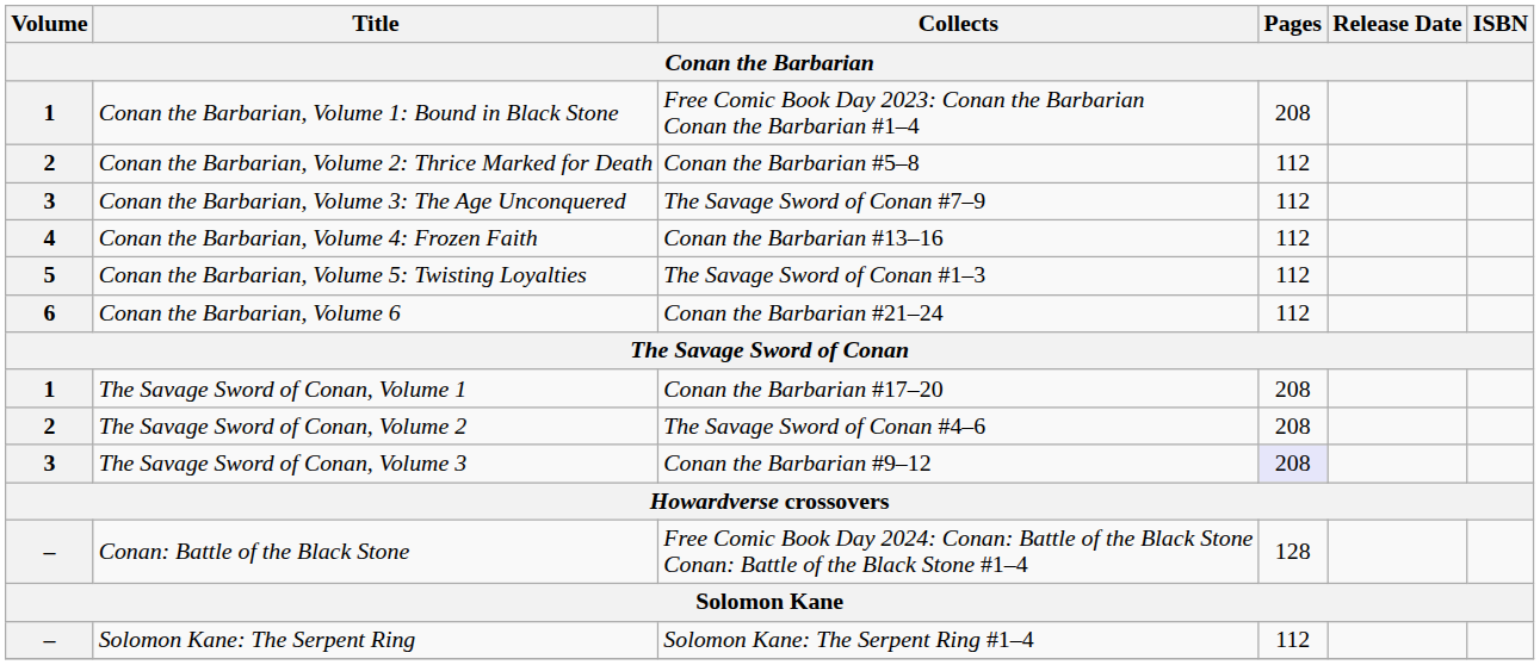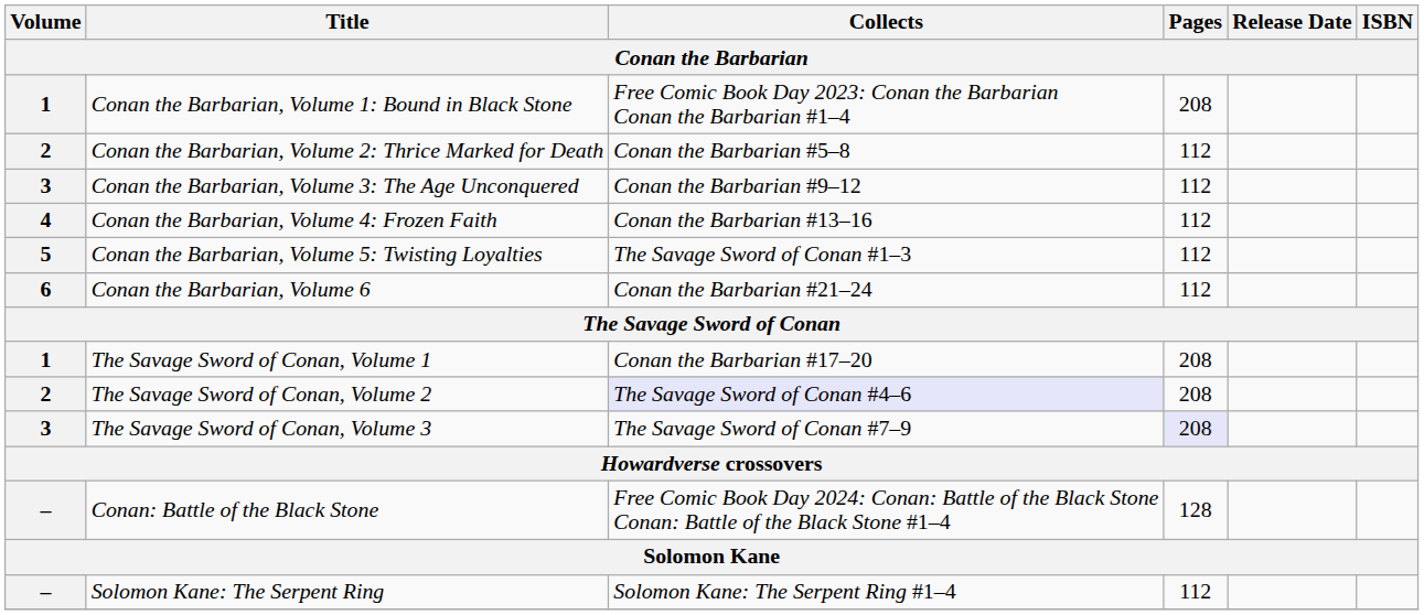Conan the Barbarian, Volume 3: The Age Unconquered | Collects: The Savage Sword of Conan #7–9 -> Conan the Barbarian #9–12
The Savage Sword of Conan, Volume 2 | Collects: no background -> lavender background
The Savage Sword of Conan, Volume 3 | Collects: Conan the Barbarian #9–12 -> The Savage Sword of Conan #7–9
